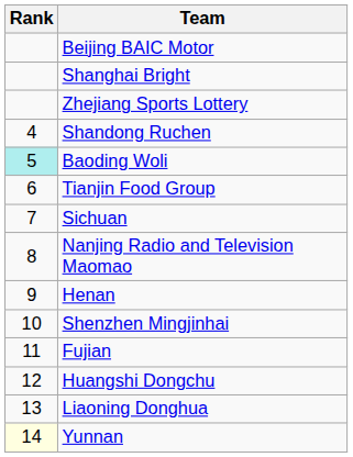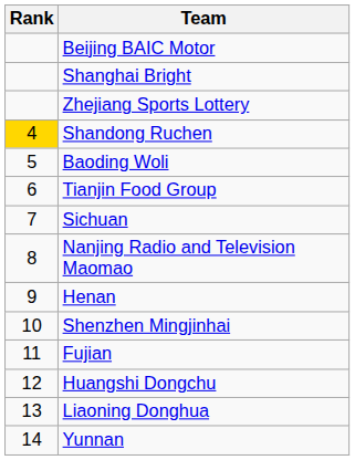Shandong Ruchen | Rank: no background -> gold background
Baoding Woli | Rank: paleturquoise background -> no background
Yunnan | Rank: lightyellow background -> no background
